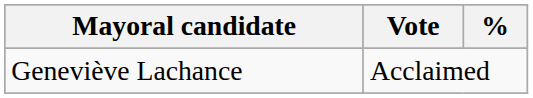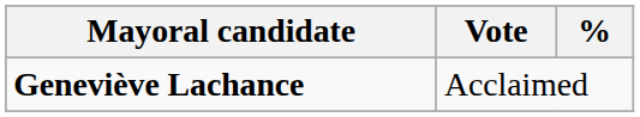Geneviève Lachance | Mayoral candidate: normal -> bold
